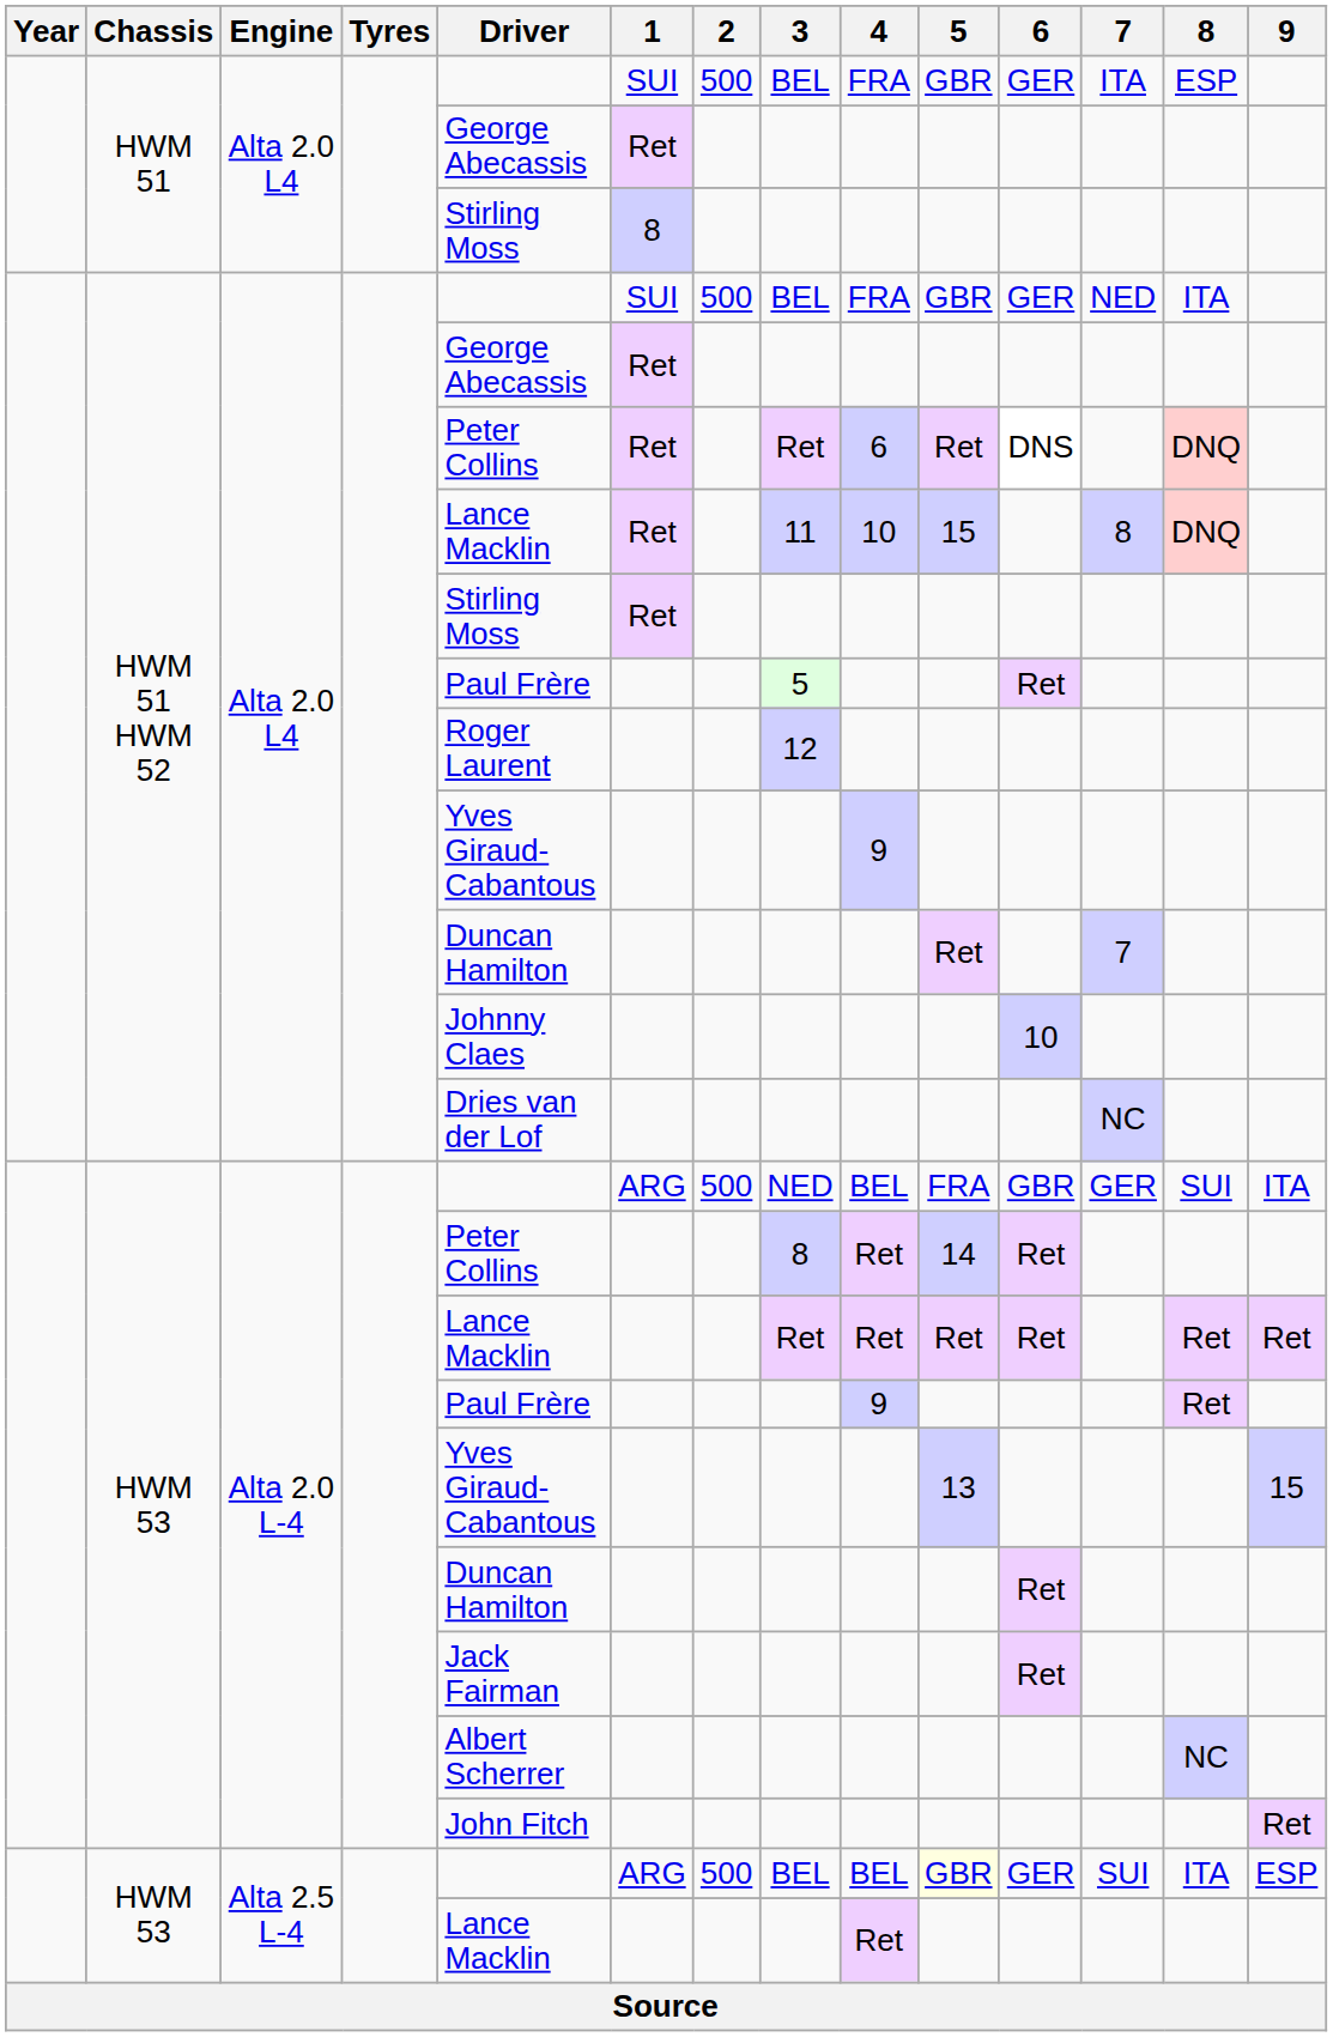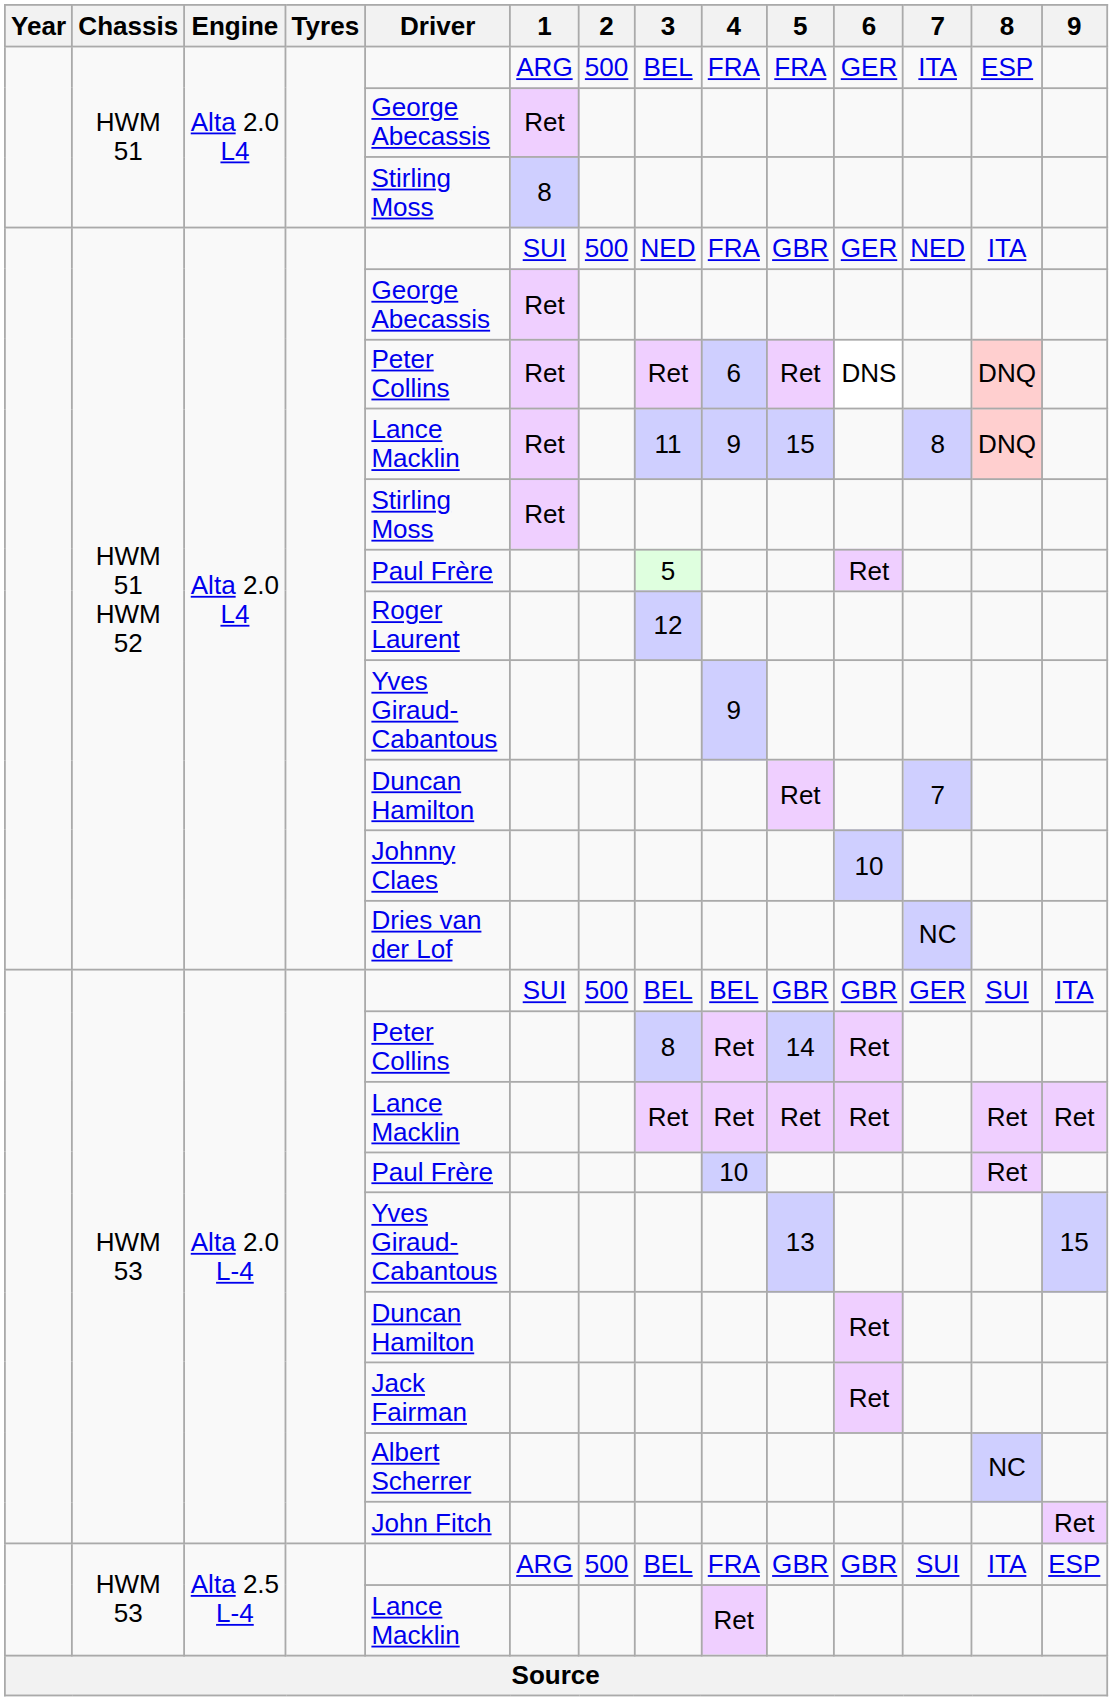row 2 | 1: SUI -> ARG
row 2 | 5: GBR -> FRA
row 5 | 3: BEL -> NED
row 8 | 4: 10 -> 9
row 16 | 1: ARG -> SUI
row 16 | 3: NED -> BEL
row 16 | 5: FRA -> GBR
row 19 | 4: 9 -> 10
row 25 | 4: BEL -> FRA
row 25 | 5: lightyellow background -> no background
row 25 | 6: GER -> GBR
